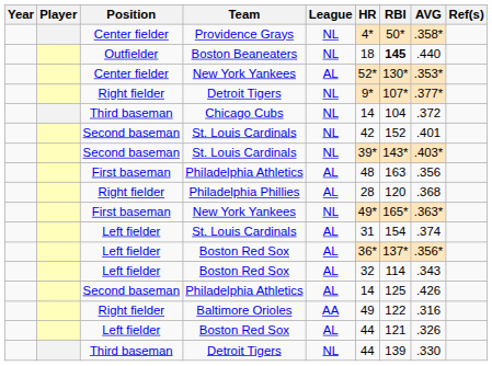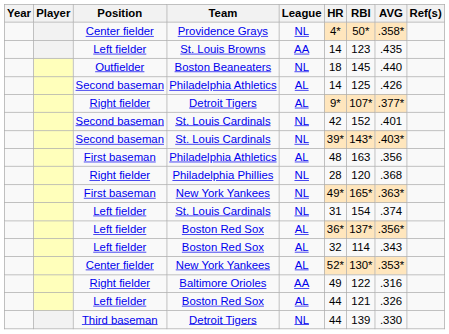+ row: Left fielder | St. Louis Browns | AA | 14 | 123 | .435
Boston Beaneaters | RBI: bold -> normal
rows swapped: Second baseman / Philadelphia Athletics <-> Center fielder / New York Yankees
Right fielder / Detroit Tigers | League: NL -> AL
- row: Third baseman | Chicago Cubs | NL | 14 | 104 | .372
Philadelphia Phillies | League: AL -> NL
Left fielder / St. Louis Cardinals | League: AL -> NL
